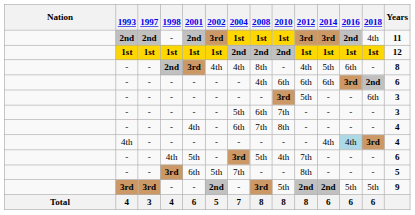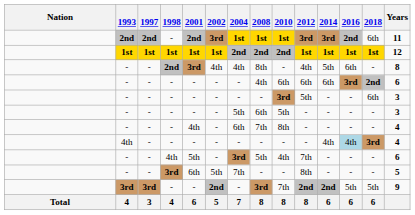row 2 | 2018: 4th -> 6th
row 7 | 2010: 7th -> 5th
row 12 | 2010: 5th -> 7th
